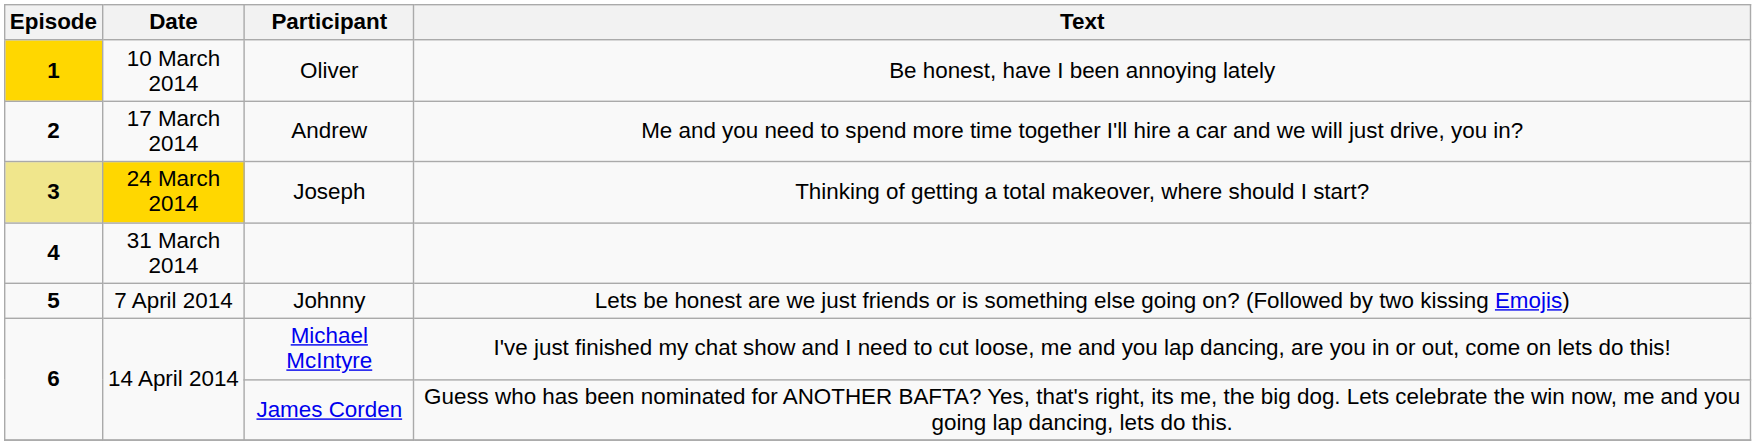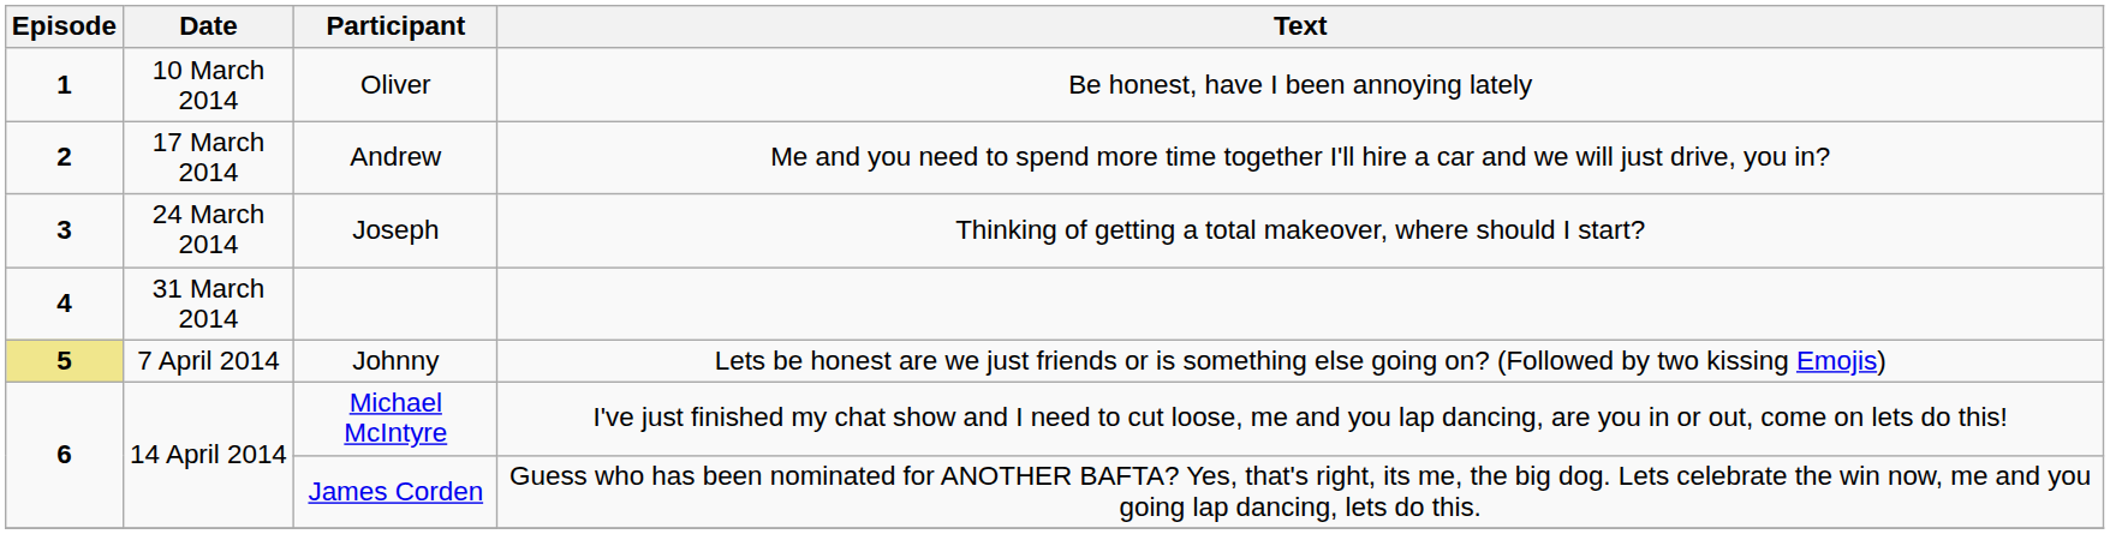Oliver | Episode: gold background -> no background
Joseph | Episode: khaki background -> no background
Joseph | Date: gold background -> no background
Johnny | Episode: no background -> khaki background
